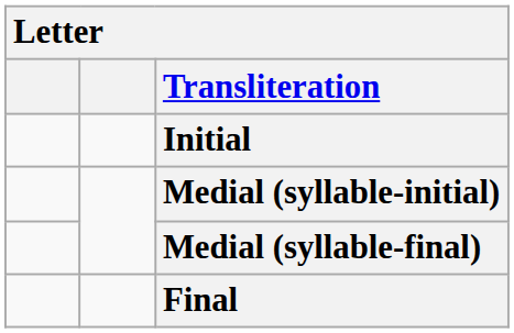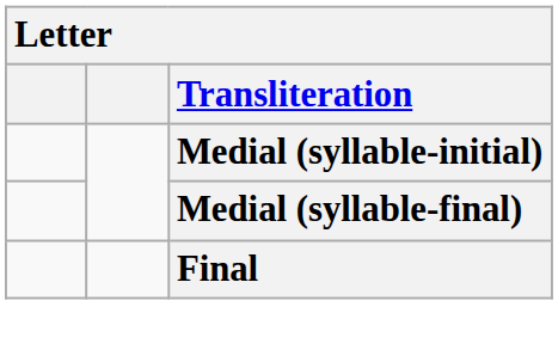- row: Initial
